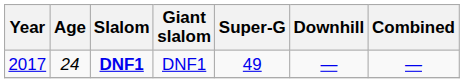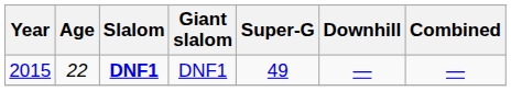row 2 | Year: 2017 -> 2015
row 2 | Age: 24 -> 22
